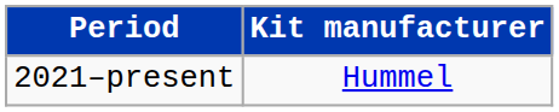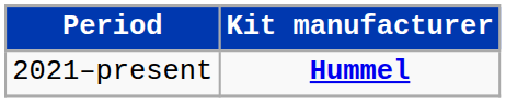2021–present | Kit manufacturer: normal -> bold
